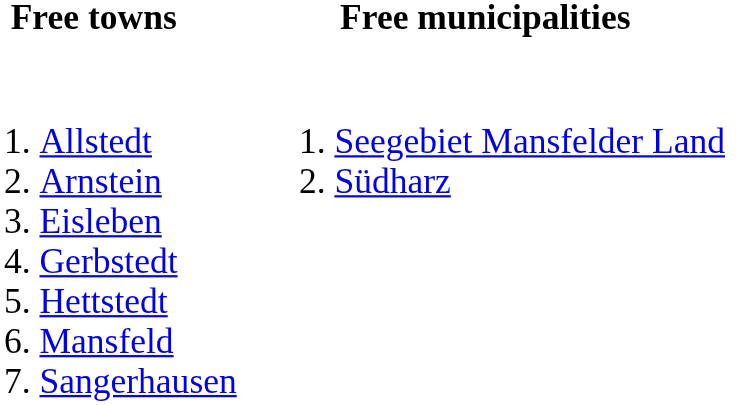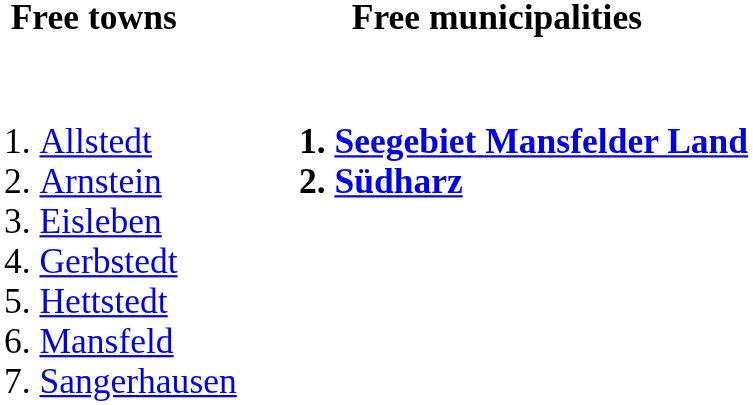row 2 | Free municipalities: normal -> bold
